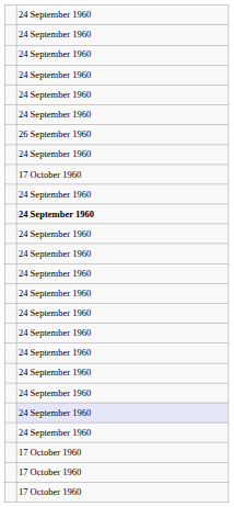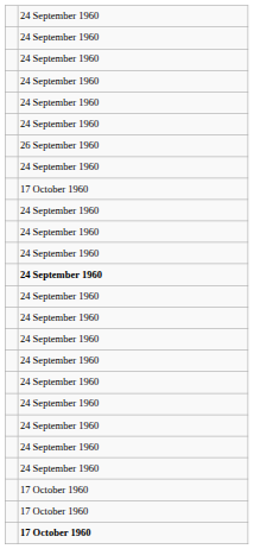row 11 | column 2: bold -> normal
row 13 | column 2: normal -> bold
row 21 | column 2: lavender background -> no background
row 25 | column 2: normal -> bold
